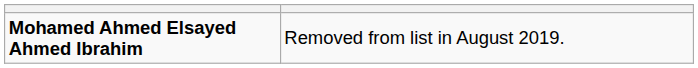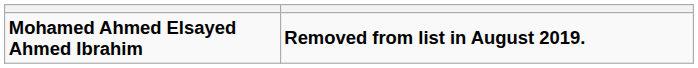Mohamed Ahmed Elsayed Ahmed Ibrahim | column 2: normal -> bold
